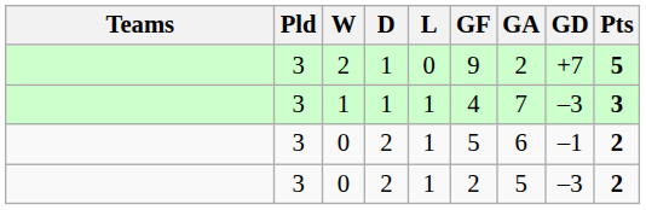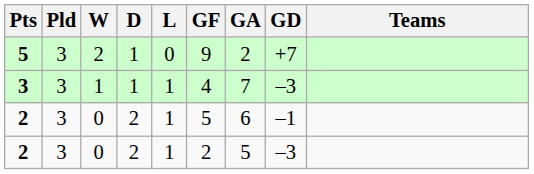columns swapped: Teams <-> Pts
